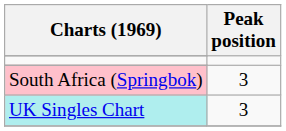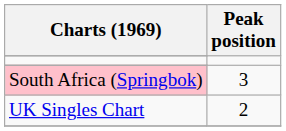row 4 | Charts (1969): paleturquoise background -> no background
row 4 | Peak position: 3 -> 2
